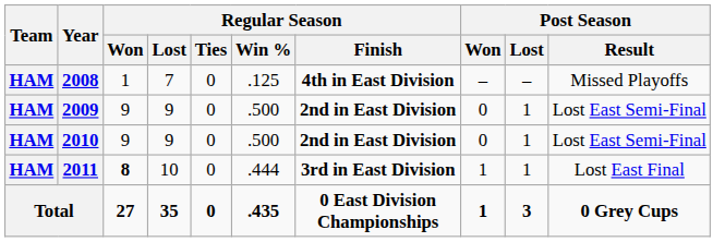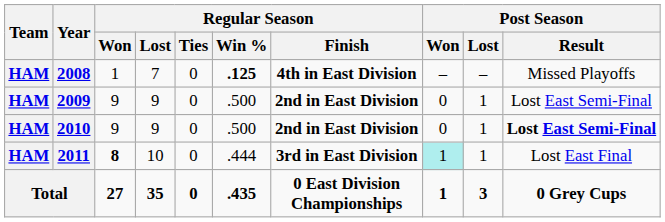2008 | Regular Season / Win %: normal -> bold
2010 | Post Season / Result: normal -> bold
2011 | Post Season / Won: no background -> paleturquoise background
